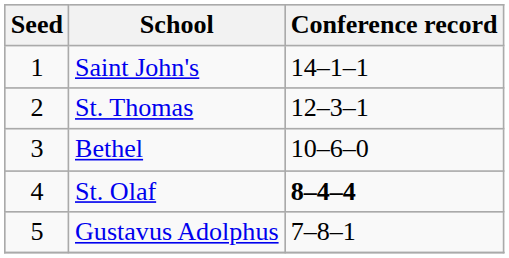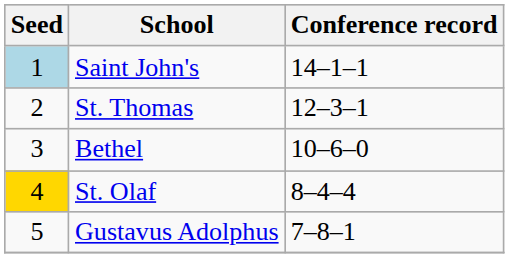Saint John's | Seed: no background -> lightblue background
St. Olaf | Seed: no background -> gold background
St. Olaf | Conference record: bold -> normal
